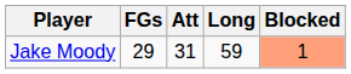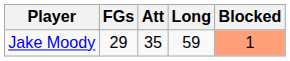Jake Moody | Att: 31 -> 35
